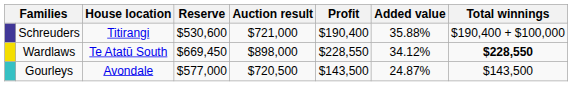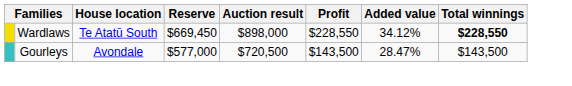- row: Schreuders | Titirangi | $530,600 | $721,000 | $190,400 | 35.88% | $190,400 + $100,000
Gourleys | Added value: 24.87% -> 28.47%
